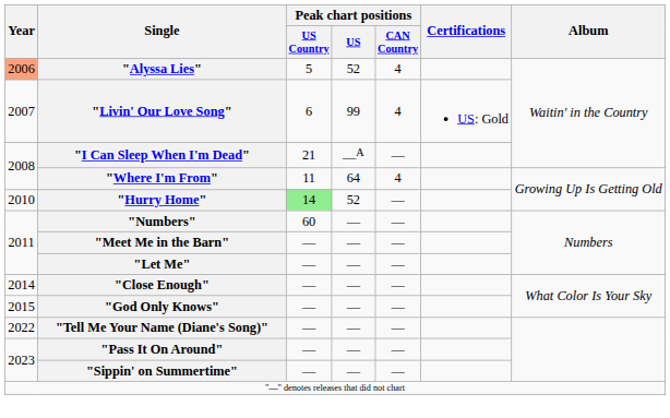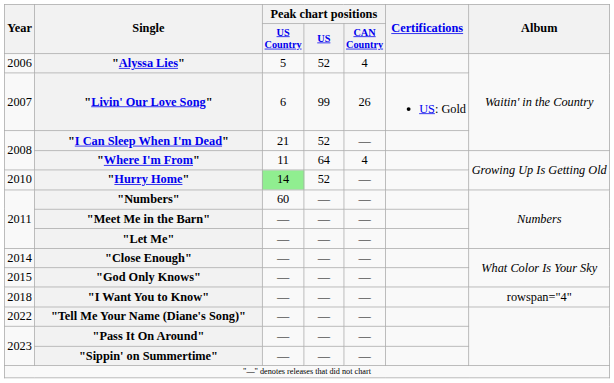"Alyssa Lies" | Year: lightsalmon background -> no background
"Livin' Our Love Song" | Peak chart positions / CAN Country: 4 -> 26
"I Can Sleep When I'm Dead" | Peak chart positions / US: —A -> 52
+ row: 2018 | "I Want You to Know" | — | — | — | rowspan="4"
